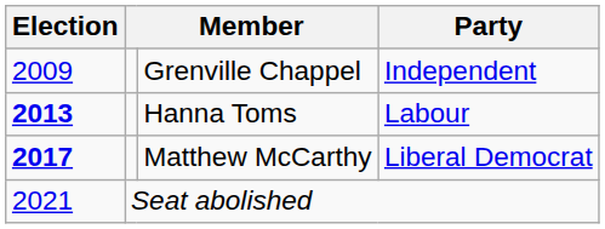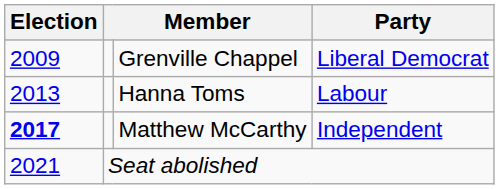Grenville Chappel | Party: Independent -> Liberal Democrat
Hanna Toms | Election: bold -> normal
Matthew McCarthy | Party: Liberal Democrat -> Independent
